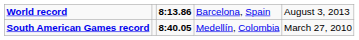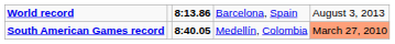South American Games record | column 5: no background -> lightsalmon background
